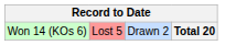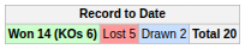Total 20 | column 1: normal -> bold
